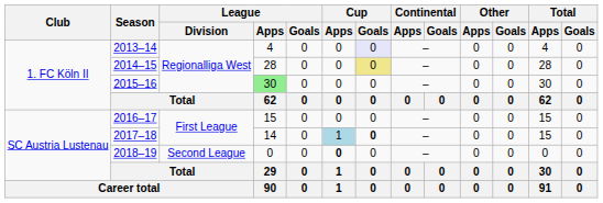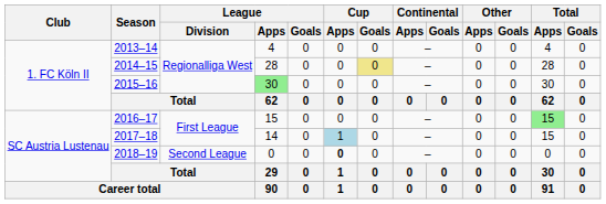2013–14 | Cup / Goals: lavender background -> no background
2016–17 | Total / Apps: no background -> lightgreen background
2017–18 | Cup / Goals: bold -> normal
